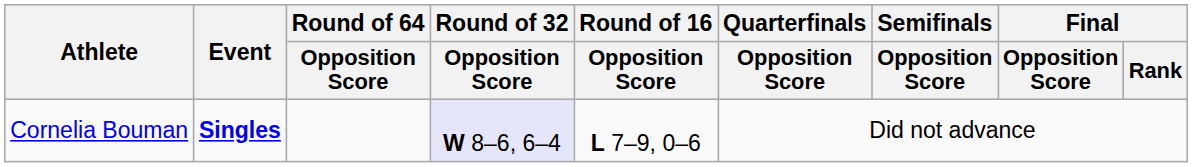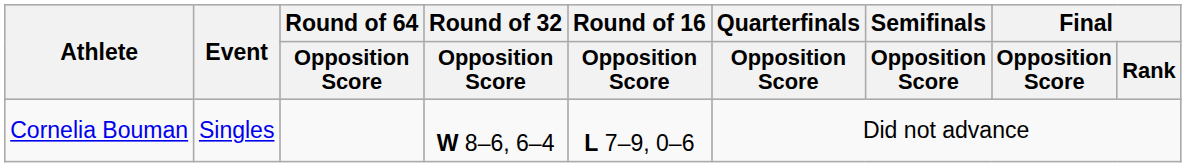Cornelia Bouman | Event: bold -> normal
Cornelia Bouman | Round of 32 / Opposition Score: lavender background -> no background
